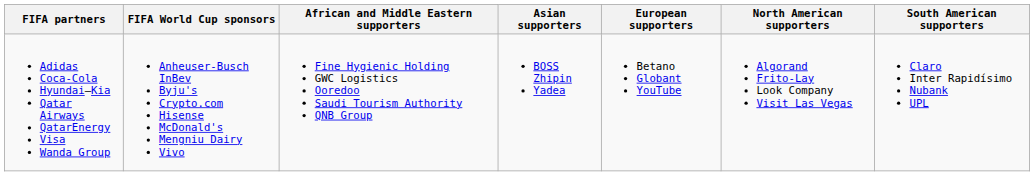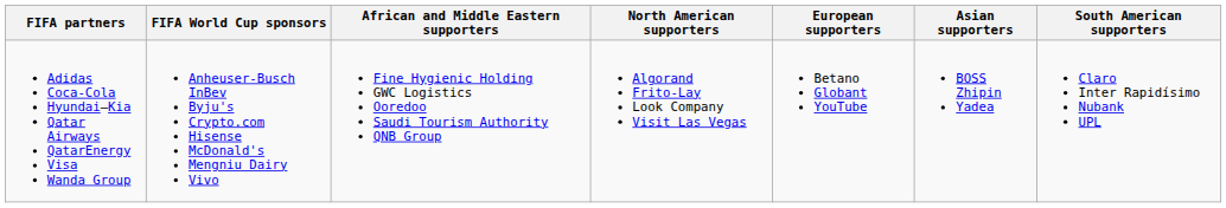columns swapped: Asian supporters <-> North American supporters
